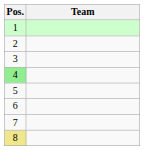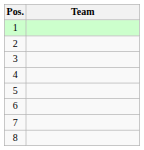4 | Pos.: lightgreen background -> no background
8 | Pos.: khaki background -> no background
